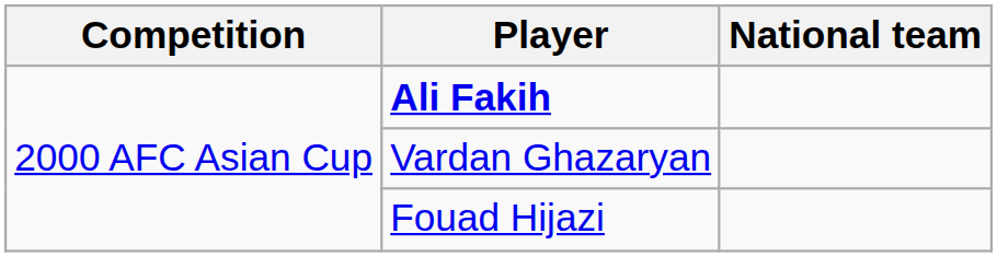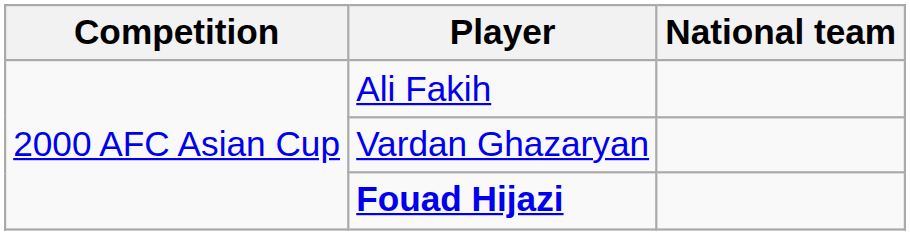Ali Fakih | Player: bold -> normal
Fouad Hijazi | Player: normal -> bold
